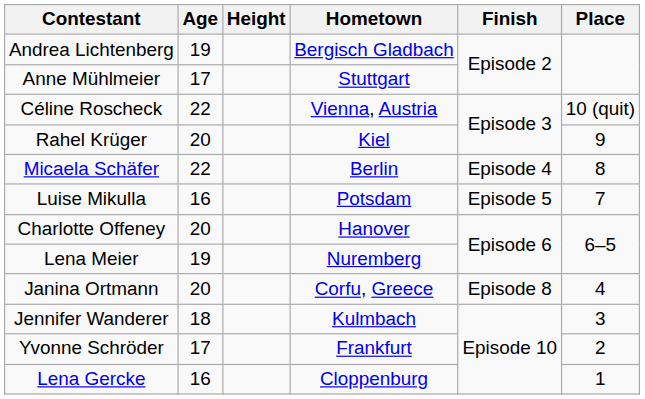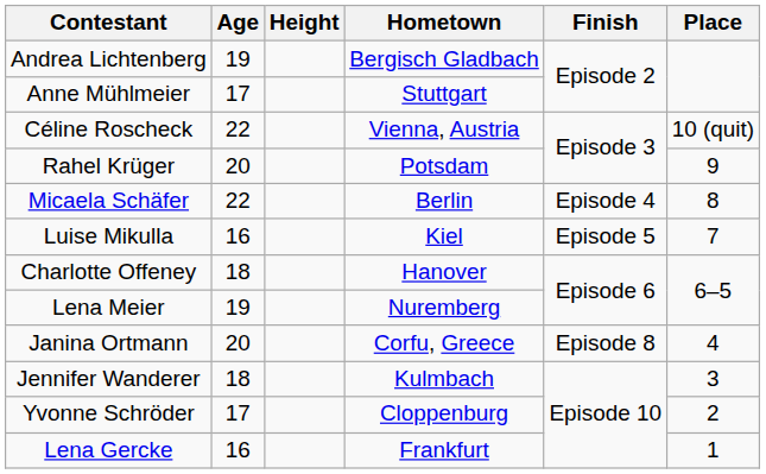Rahel Krüger | Hometown: Kiel -> Potsdam
Luise Mikulla | Hometown: Potsdam -> Kiel
Charlotte Offeney | Age: 20 -> 18
Yvonne Schröder | Hometown: Frankfurt -> Cloppenburg
Lena Gercke | Hometown: Cloppenburg -> Frankfurt
